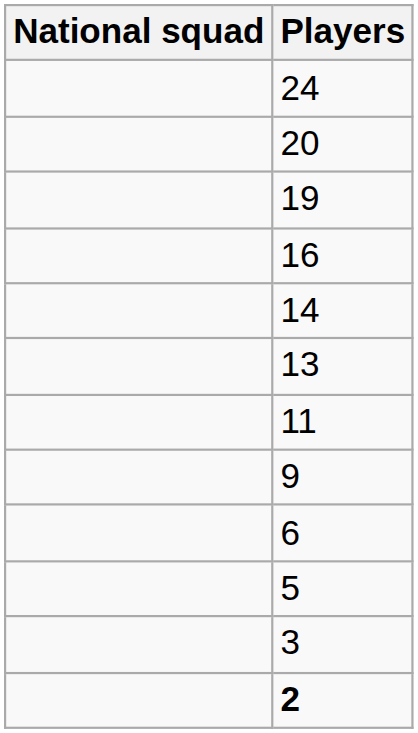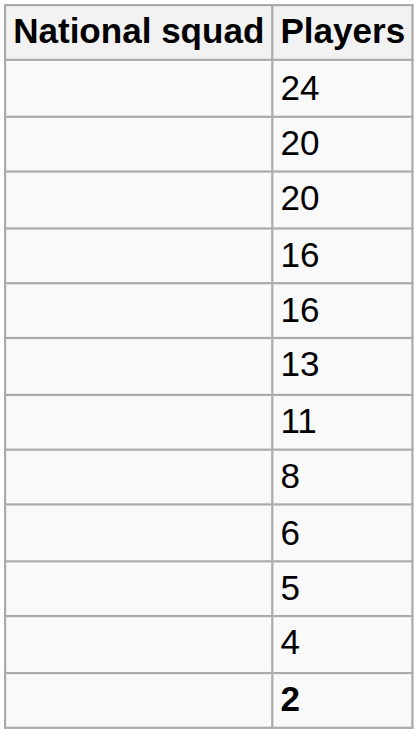row 4 | Players: 19 -> 20
row 6 | Players: 14 -> 16
row 9 | Players: 9 -> 8
row 12 | Players: 3 -> 4
